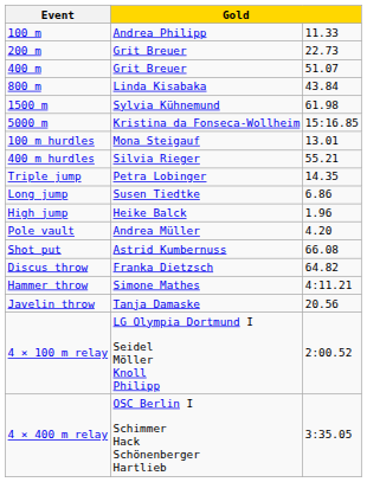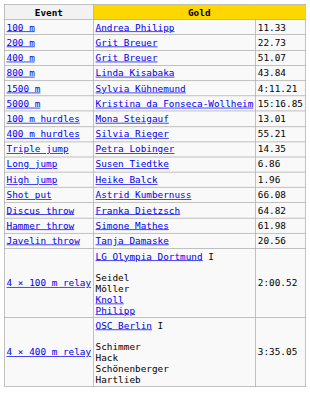1500 m | column 3: 61.98 -> 4:11.21
- row: Pole vault | Andrea Müller | 4.20
Hammer throw | column 3: 4:11.21 -> 61.98
